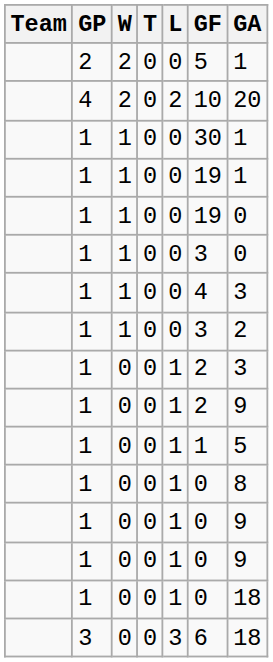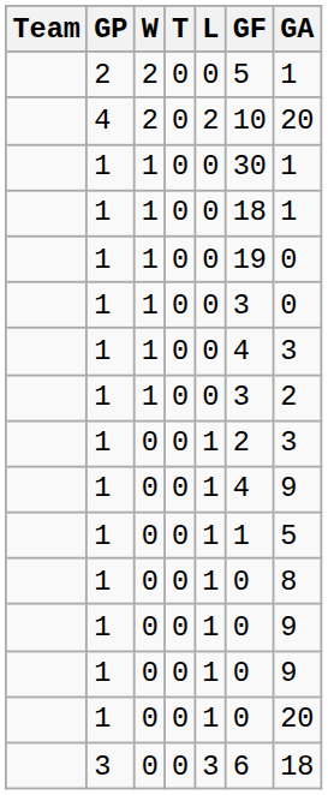row 5 | GF: 19 -> 18
row 11 | GF: 2 -> 4
row 16 | GA: 18 -> 20
